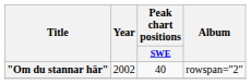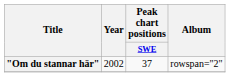"Om du stannar här" | Peak chart positions / SWE: 40 -> 37
